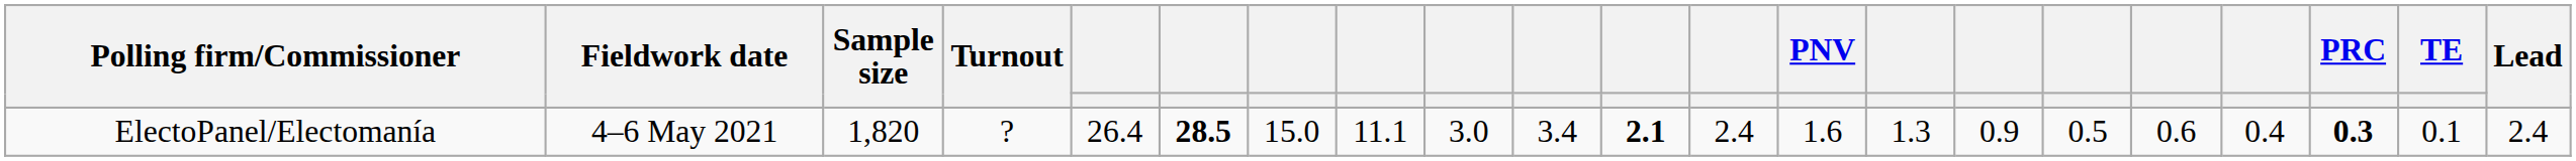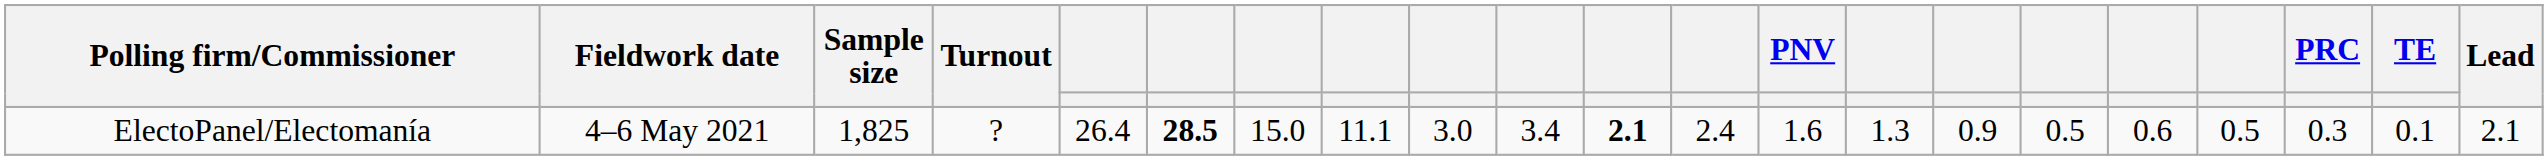ElectoPanel/Electomanía | Sample size: 1,820 -> 1,825
ElectoPanel/Electomanía | column 18: 0.4 -> 0.5
ElectoPanel/Electomanía | PRC: bold -> normal
ElectoPanel/Electomanía | Lead: 2.4 -> 2.1
